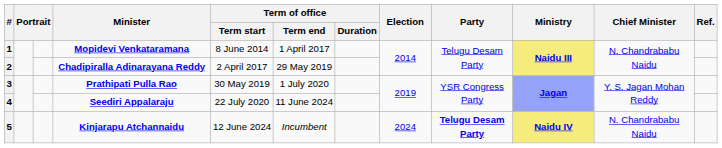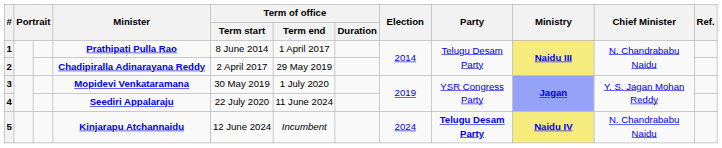1 | Minister: Mopidevi Venkataramana -> Prathipati Pulla Rao
3 | Minister: Prathipati Pulla Rao -> Mopidevi Venkataramana
